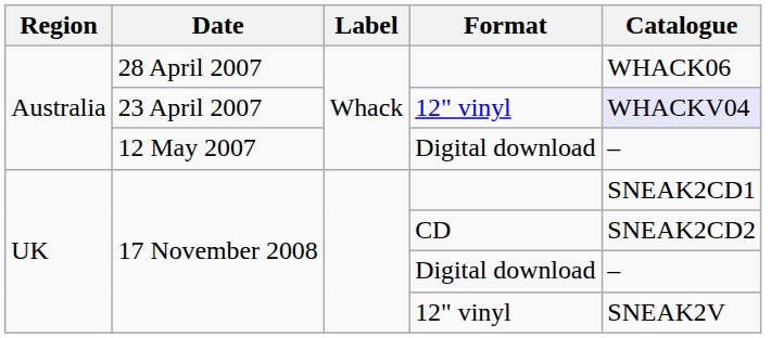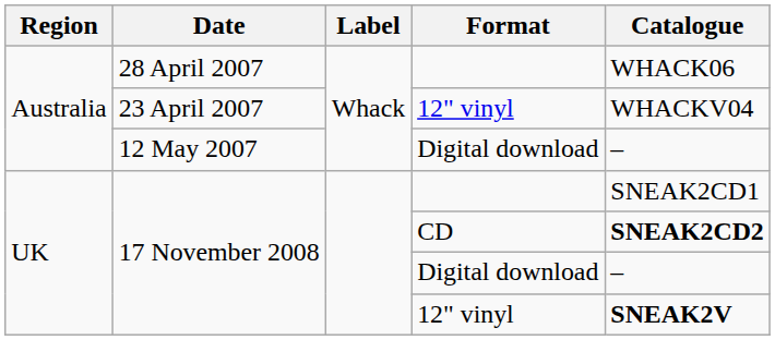23 April 2007 | Catalogue: lavender background -> no background
17 November 2008 / CD | Catalogue: normal -> bold
17 November 2008 / 12" vinyl | Catalogue: normal -> bold
